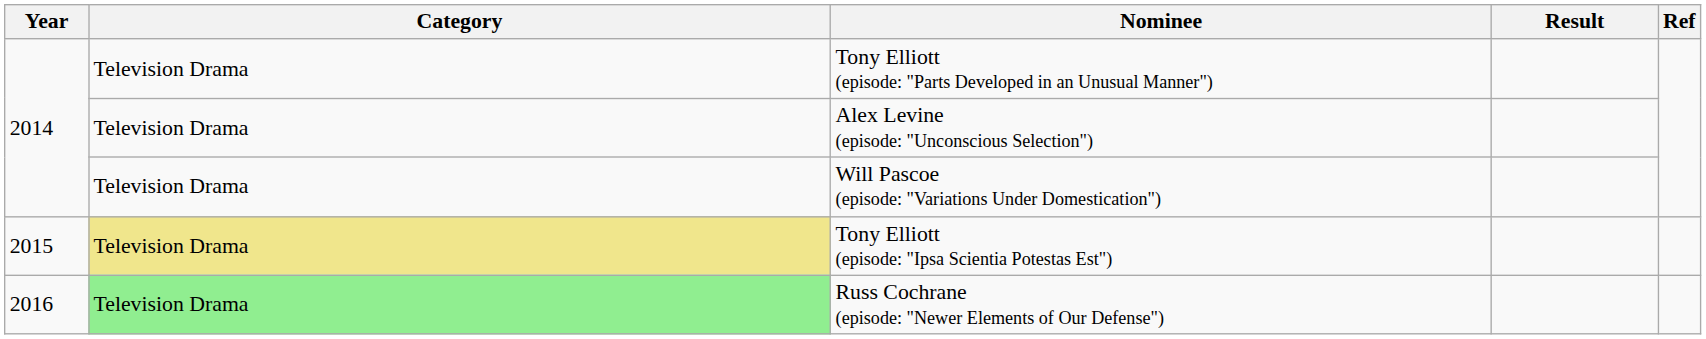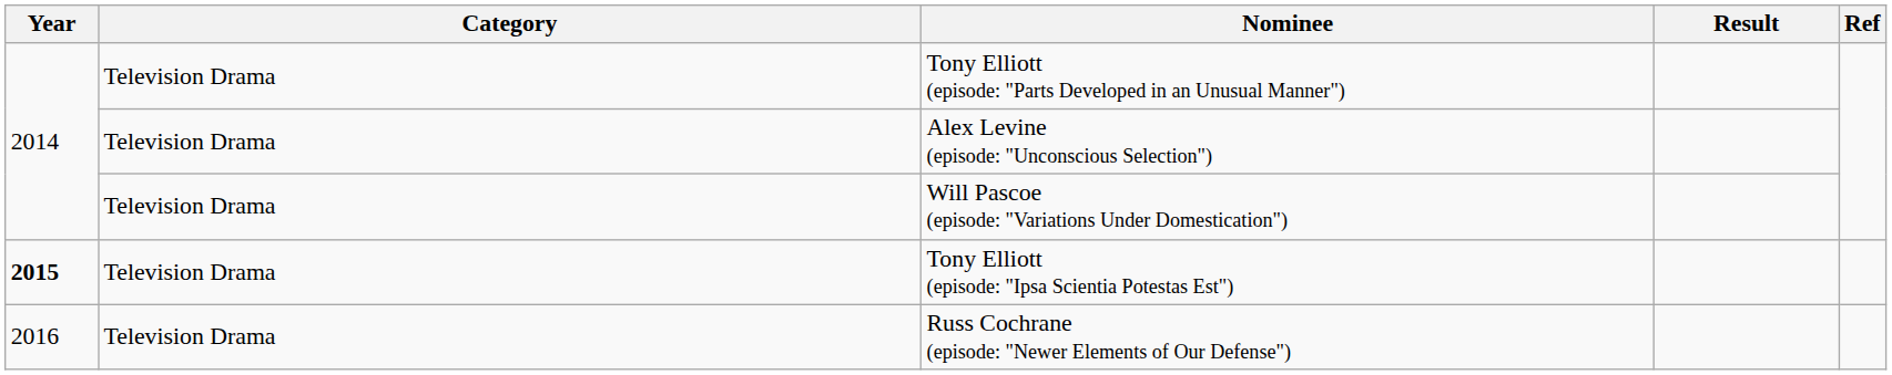Tony Elliott (episode: "Ipsa Scientia Potestas Est") | Year: normal -> bold
Tony Elliott (episode: "Ipsa Scientia Potestas Est") | Category: khaki background -> no background
Russ Cochrane (episode: "Newer Elements of Our Defense") | Category: lightgreen background -> no background
